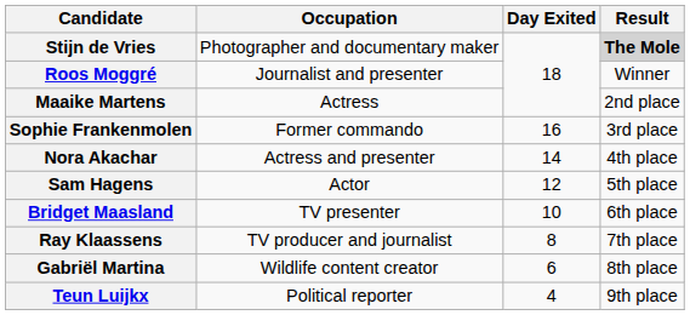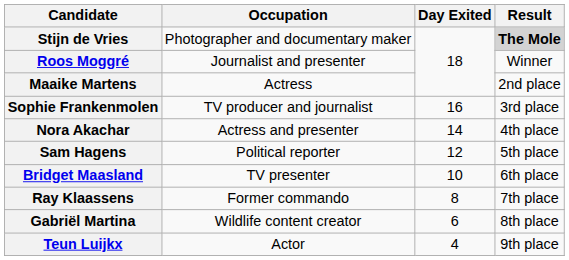Sophie Frankenmolen | Occupation: Former commando -> TV producer and journalist
Sam Hagens | Occupation: Actor -> Political reporter
Ray Klaassens | Occupation: TV producer and journalist -> Former commando
Teun Luijkx | Occupation: Political reporter -> Actor
